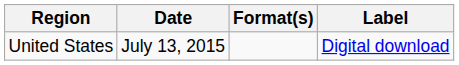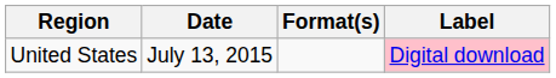United States | Label: no background -> pink background
